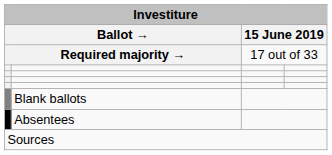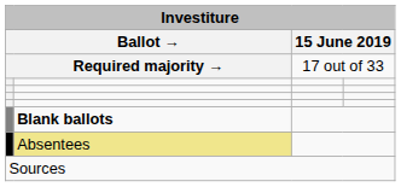Blank ballots | column 2: normal -> bold
Absentees | column 2: no background -> khaki background
